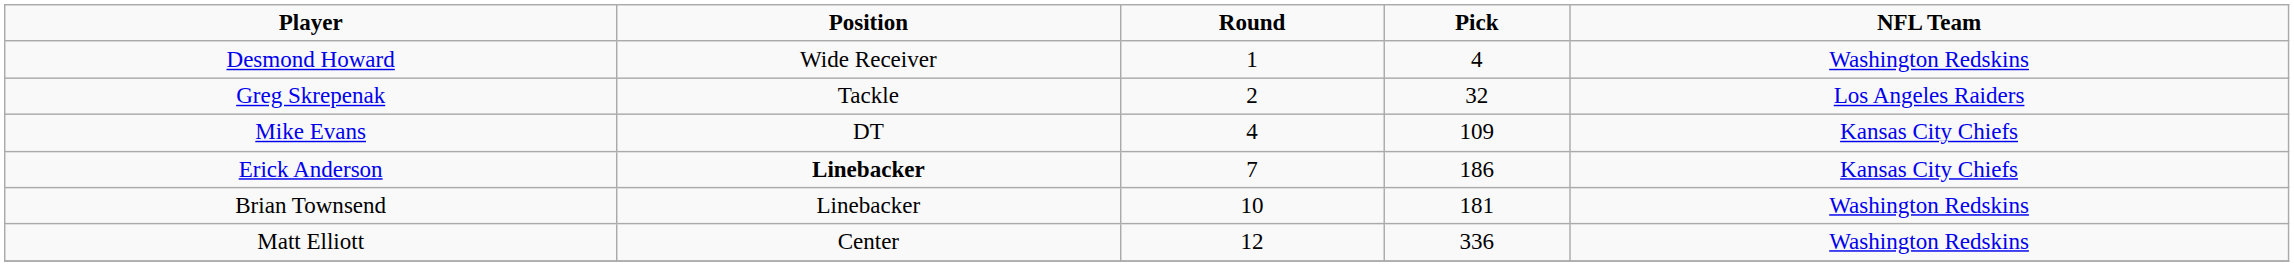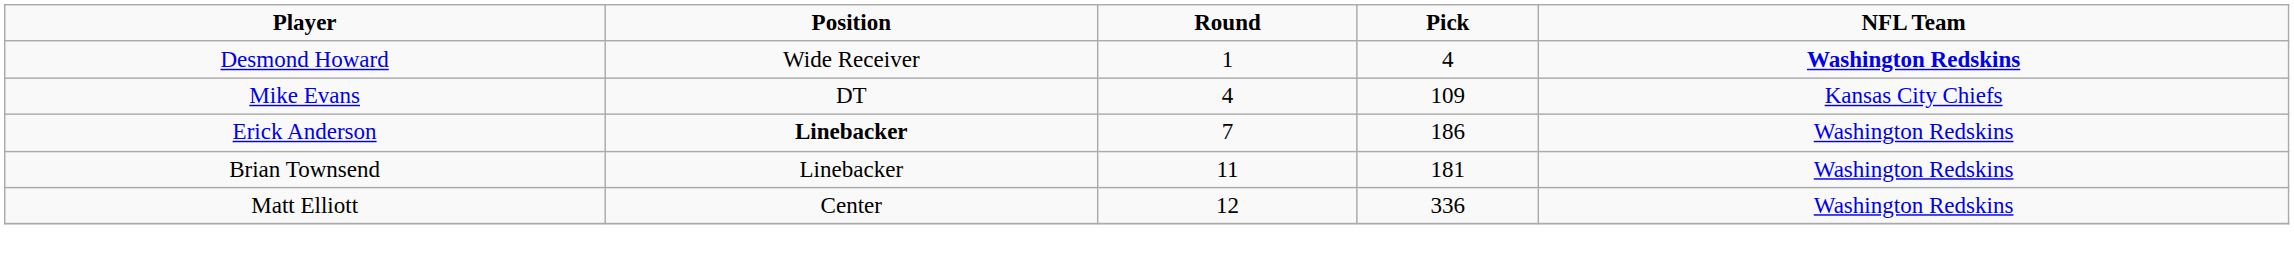Desmond Howard | NFL Team: normal -> bold
- row: Greg Skrepenak | Tackle | 2 | 32 | Los Angeles Raiders
Erick Anderson | NFL Team: Kansas City Chiefs -> Washington Redskins
Brian Townsend | Round: 10 -> 11
